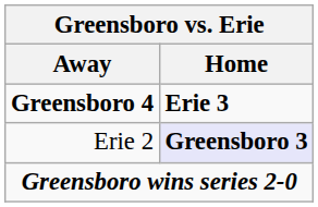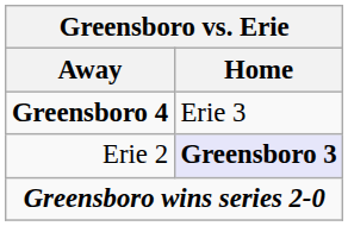Greensboro 4 | Home: bold -> normal
